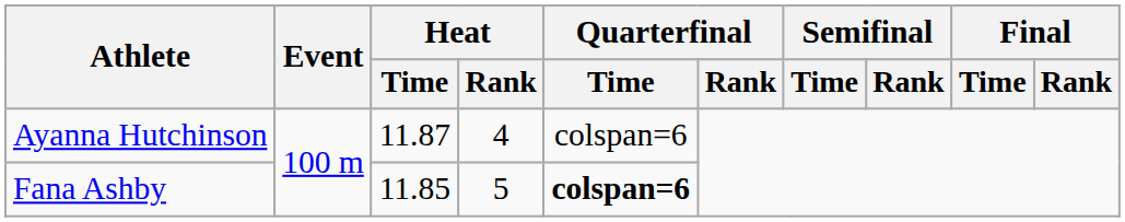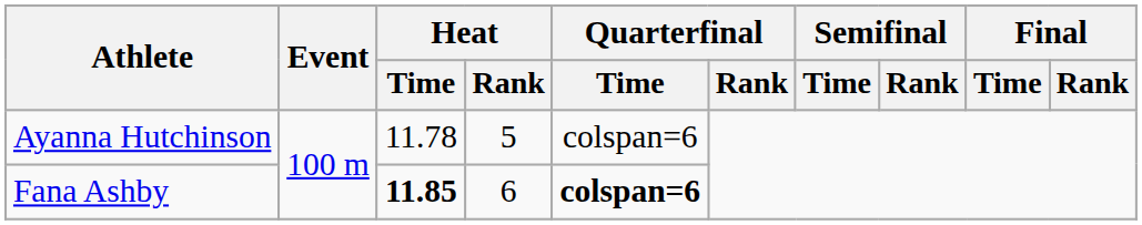Ayanna Hutchinson | Heat / Time: 11.87 -> 11.78
Ayanna Hutchinson | Heat / Rank: 4 -> 5
Fana Ashby | Heat / Time: normal -> bold
Fana Ashby | Heat / Rank: 5 -> 6
